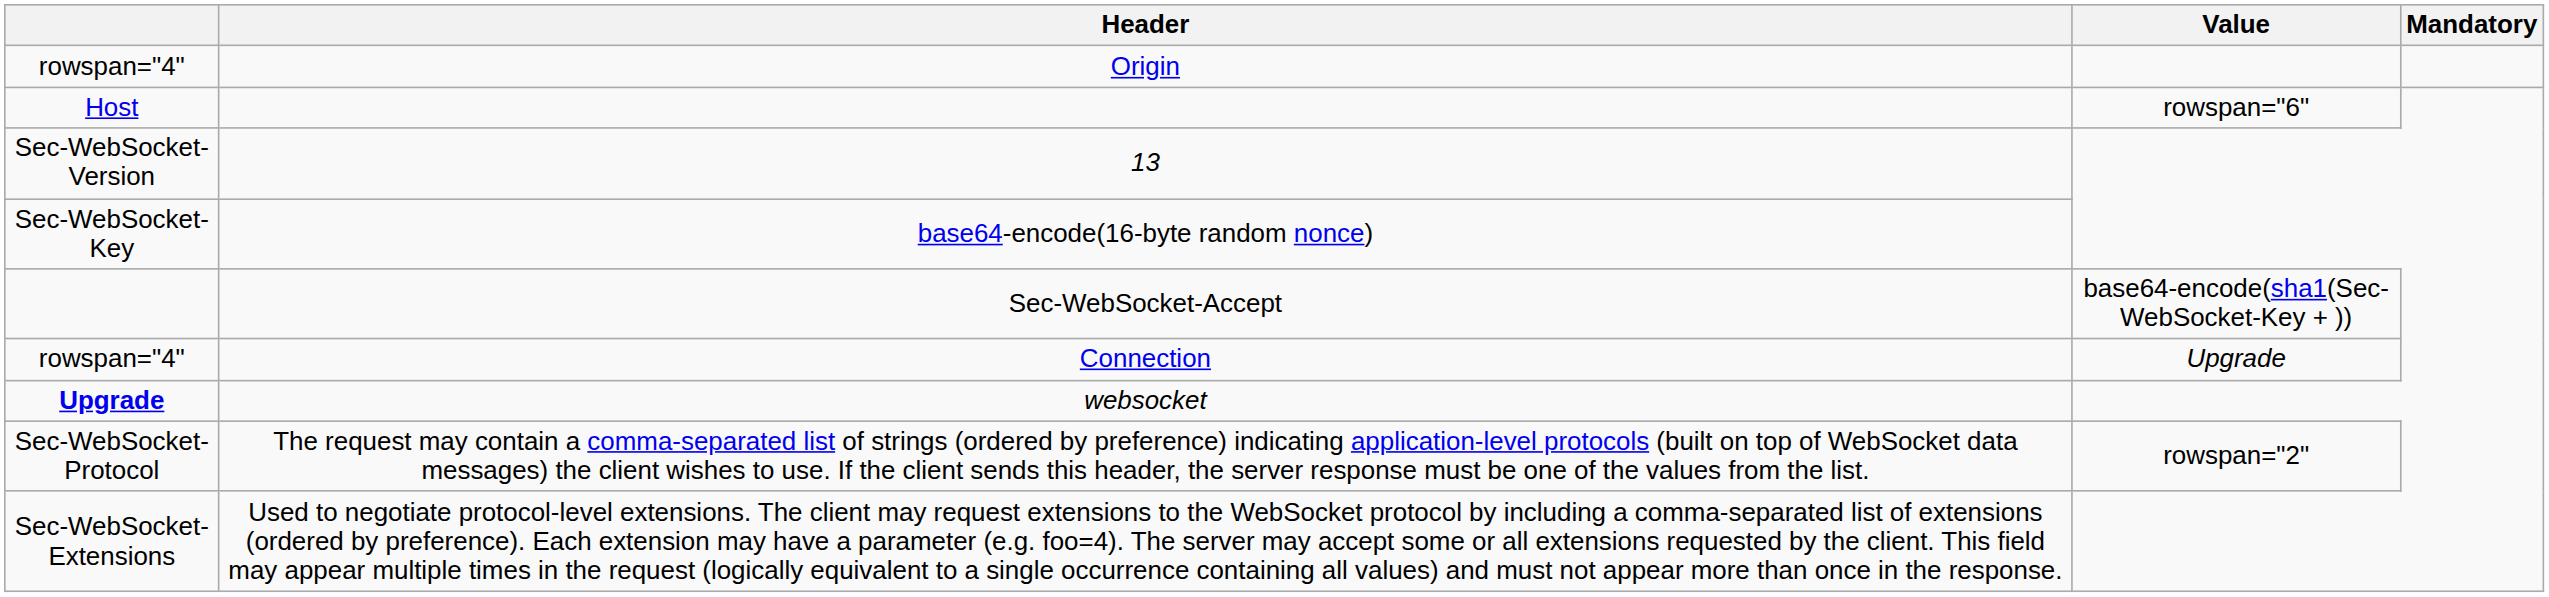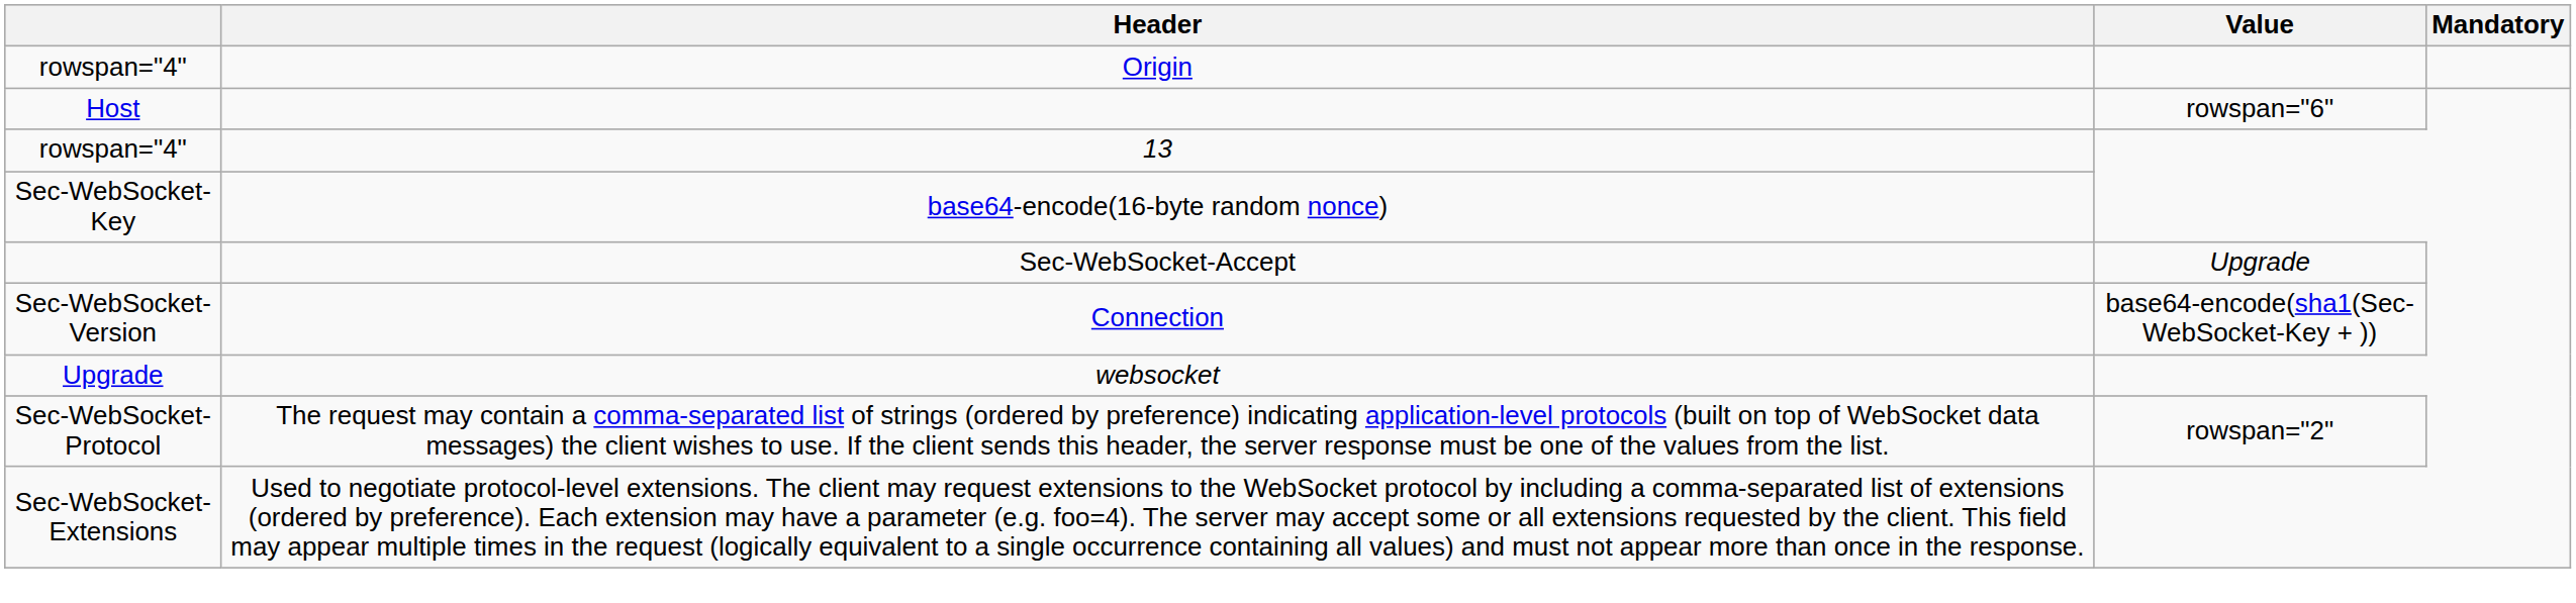13 | column 1: Sec-WebSocket-Version -> rowspan="4"
Sec-WebSocket-Accept | Value: base64-encode(sha1(Sec-WebSocket-Key + )) -> Upgrade
Connection | column 1: rowspan="4" -> Sec-WebSocket-Version
Connection | Value: Upgrade -> base64-encode(sha1(Sec-WebSocket-Key + ))
websocket | column 1: bold -> normal
